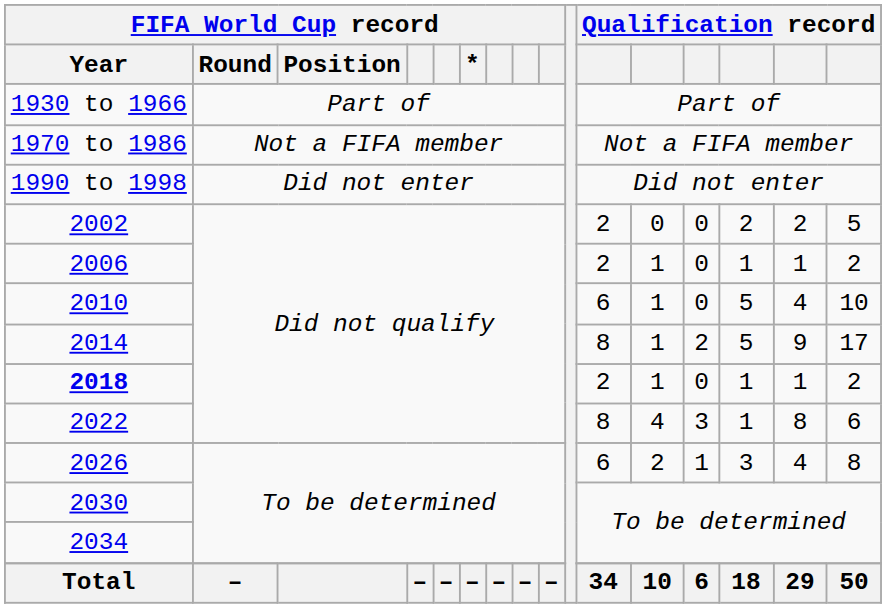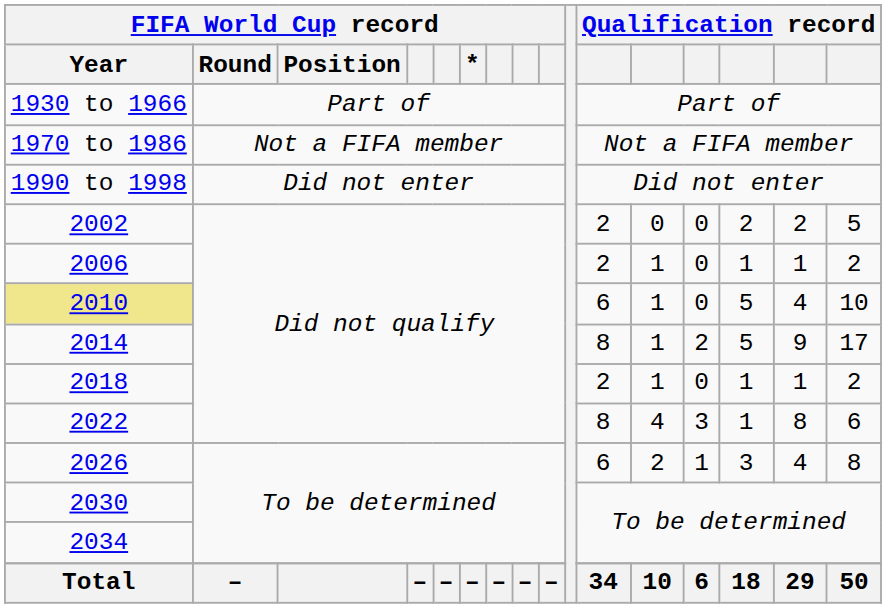2010 | FIFA World Cup record / Year: no background -> khaki background
2018 | FIFA World Cup record / Year: bold -> normal
